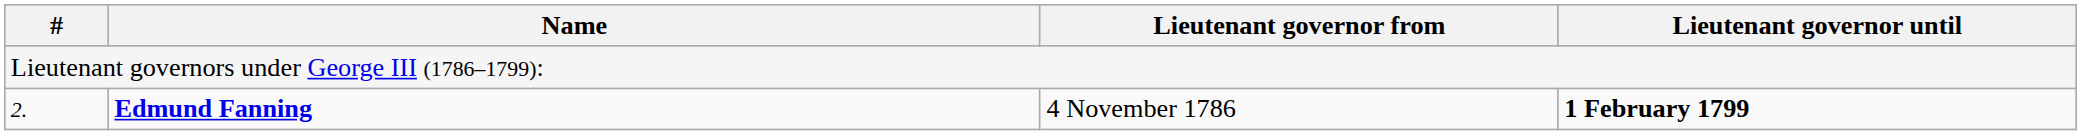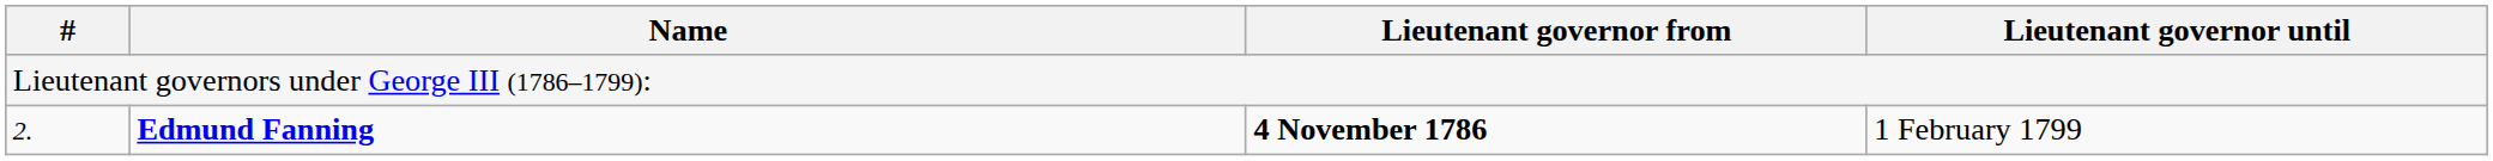2. | Lieutenant governor from: normal -> bold
2. | Lieutenant governor until: bold -> normal
